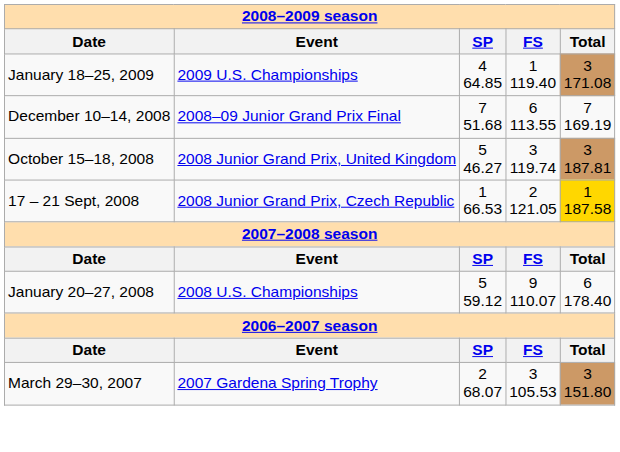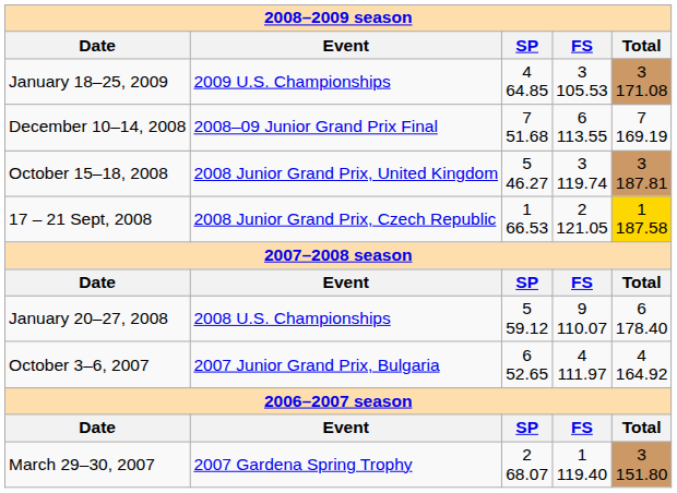January 18–25, 2009 | FS: 1 119.40 -> 3 105.53
+ row: October 3–6, 2007 | 2007 Junior Grand Prix, Bulgaria | 6 52.65 | 4 111.97 | 4 164.92
March 29–30, 2007 | FS: 3 105.53 -> 1 119.40
